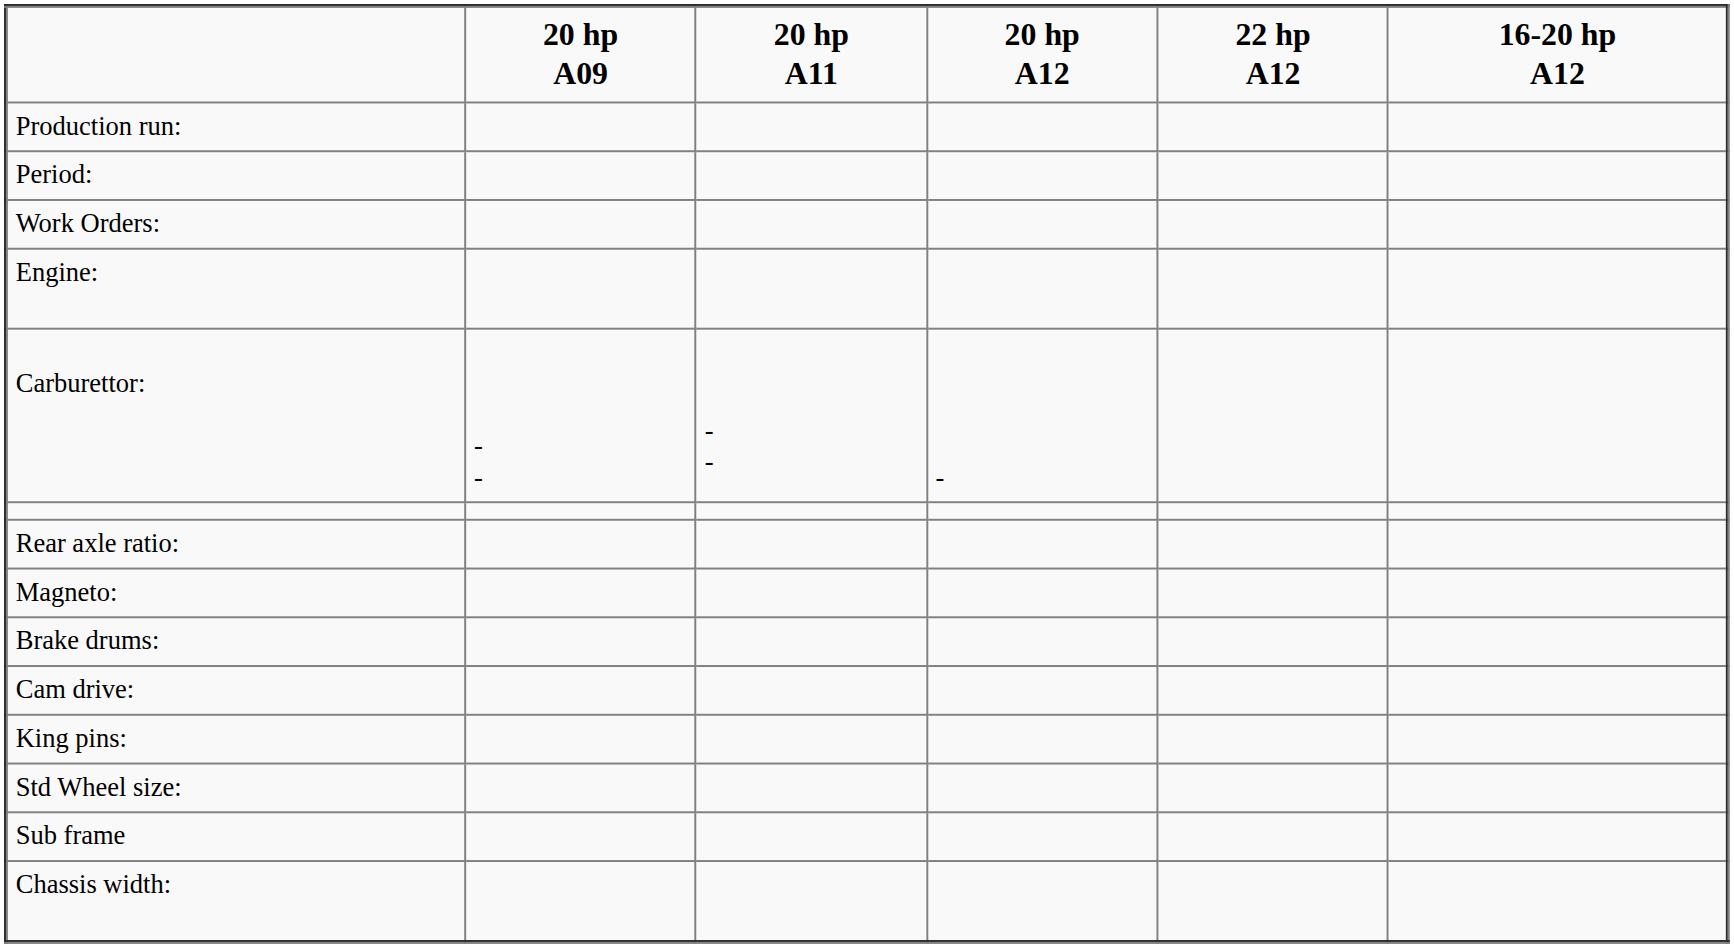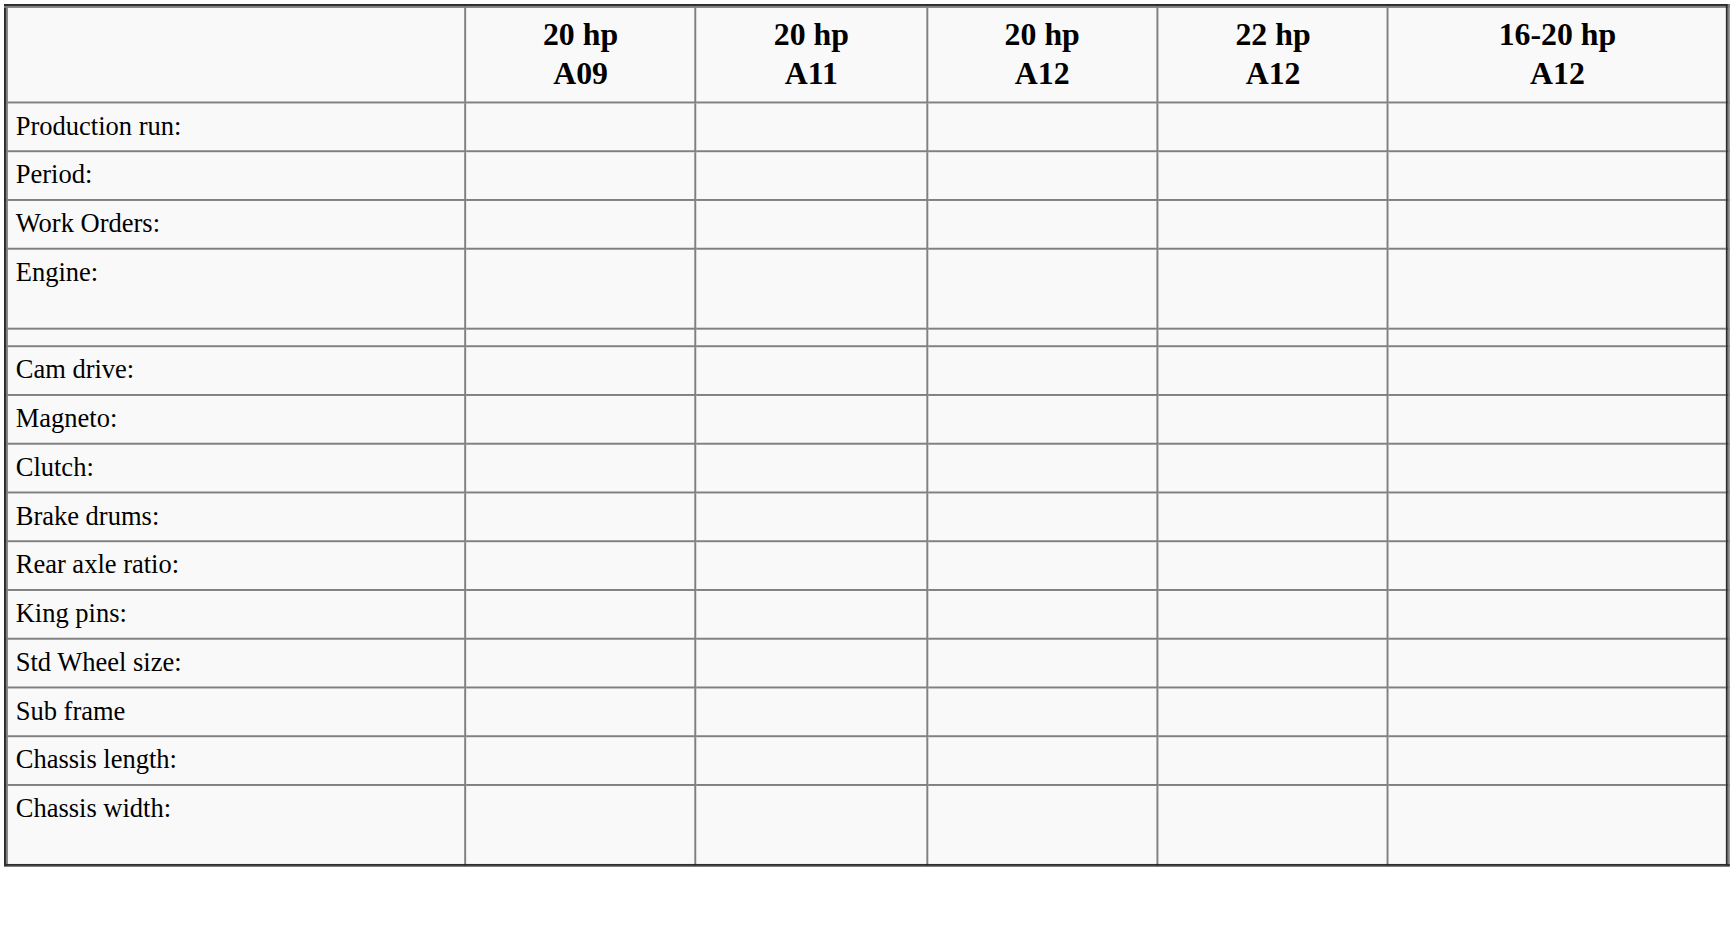- row: Carburettor: | - - | - - | -
rows swapped: Cam drive: <-> Rear axle ratio:
+ row: Clutch:
+ row: Chassis length:
